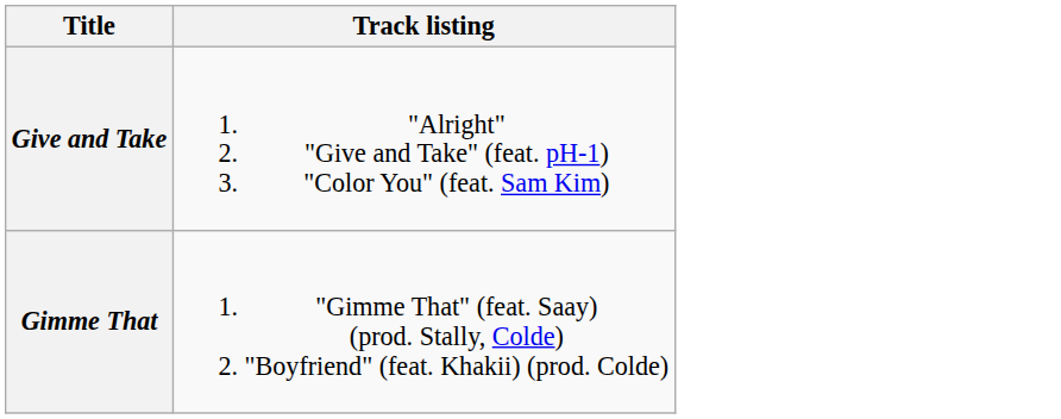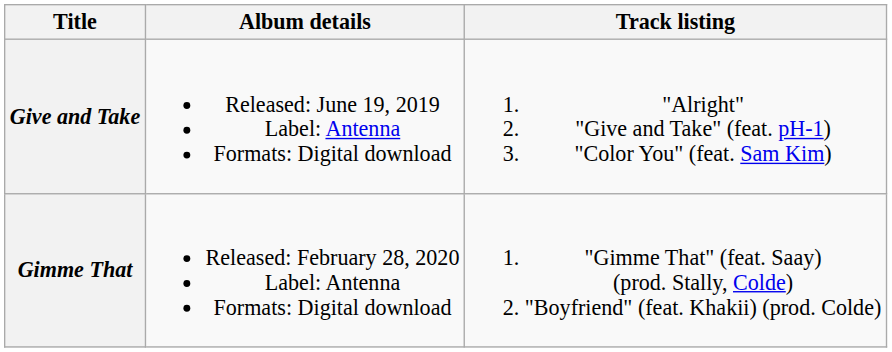+ column: Album details | Released: June 19, 2019 Label: Antenna Formats: Digital download | Released: February 28, 2020 Label: Antenna Formats: Digital download
